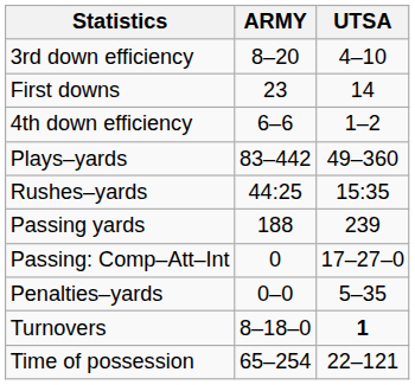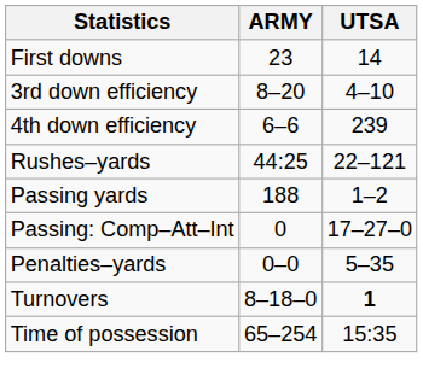rows swapped: First downs <-> 3rd down efficiency
4th down efficiency | UTSA: 1–2 -> 239
- row: Plays–yards | 83–442 | 49–360
Rushes–yards | UTSA: 15:35 -> 22–121
Passing yards | UTSA: 239 -> 1–2
Time of possession | UTSA: 22–121 -> 15:35
